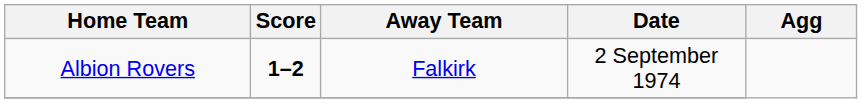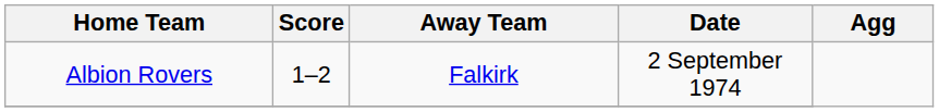Albion Rovers | Score: bold -> normal
